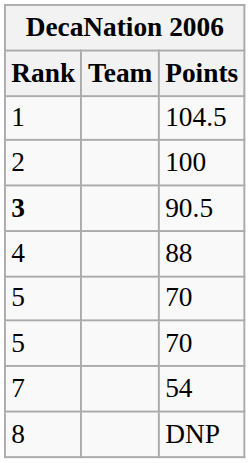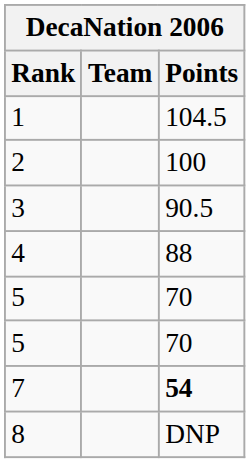3 | Rank: bold -> normal
7 | Points: normal -> bold
